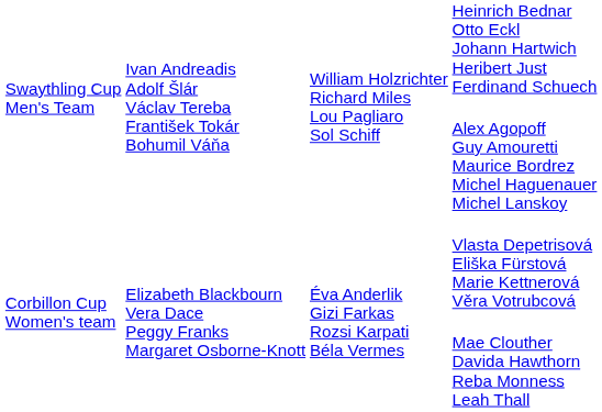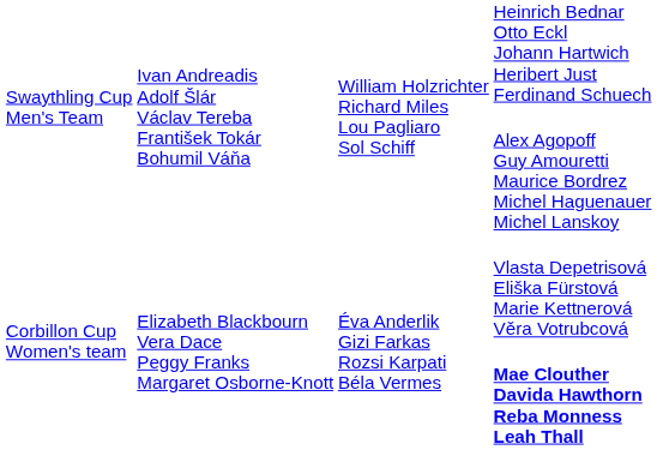Mae Clouther Davida Hawthorn Reba Monness Leah Thall | column 4: normal -> bold
